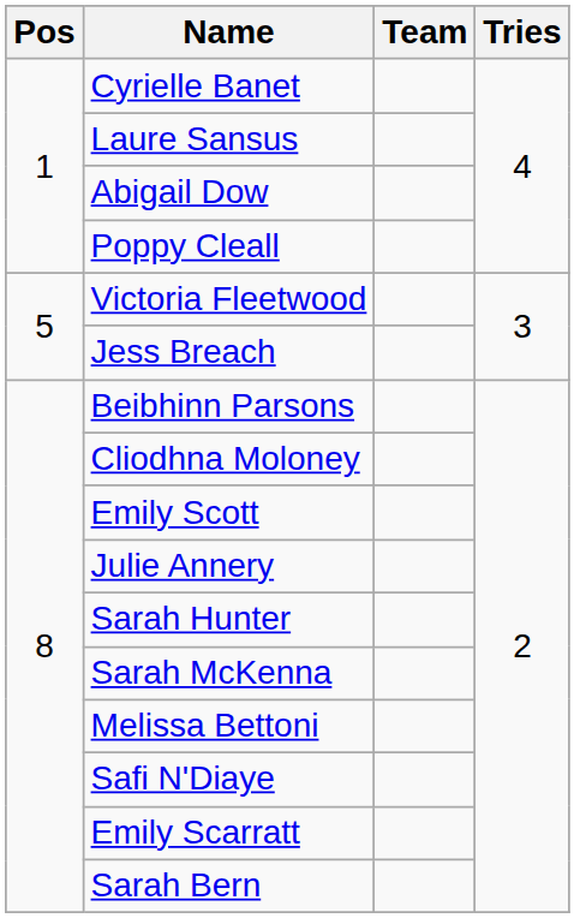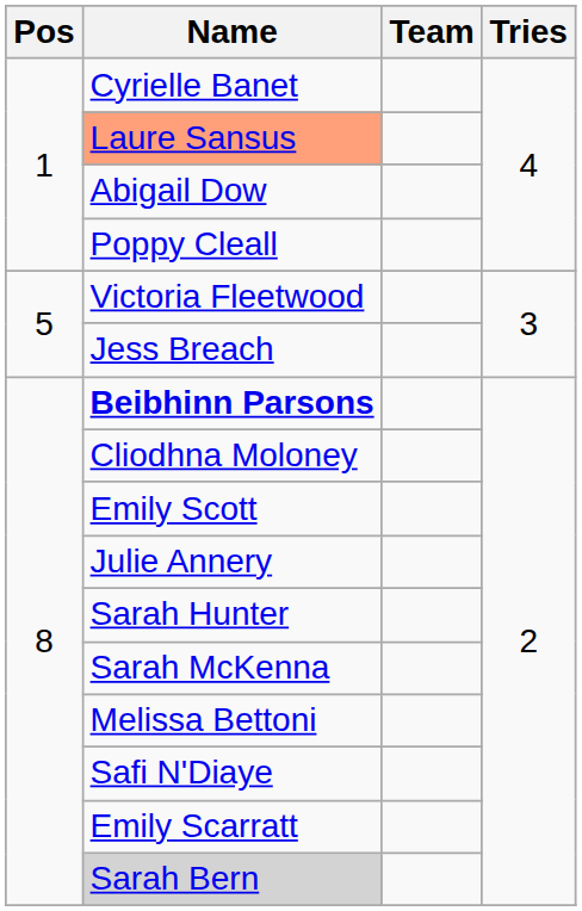Laure Sansus | Name: no background -> lightsalmon background
Beibhinn Parsons | Name: normal -> bold
Sarah Bern | Name: no background -> lightgrey background
